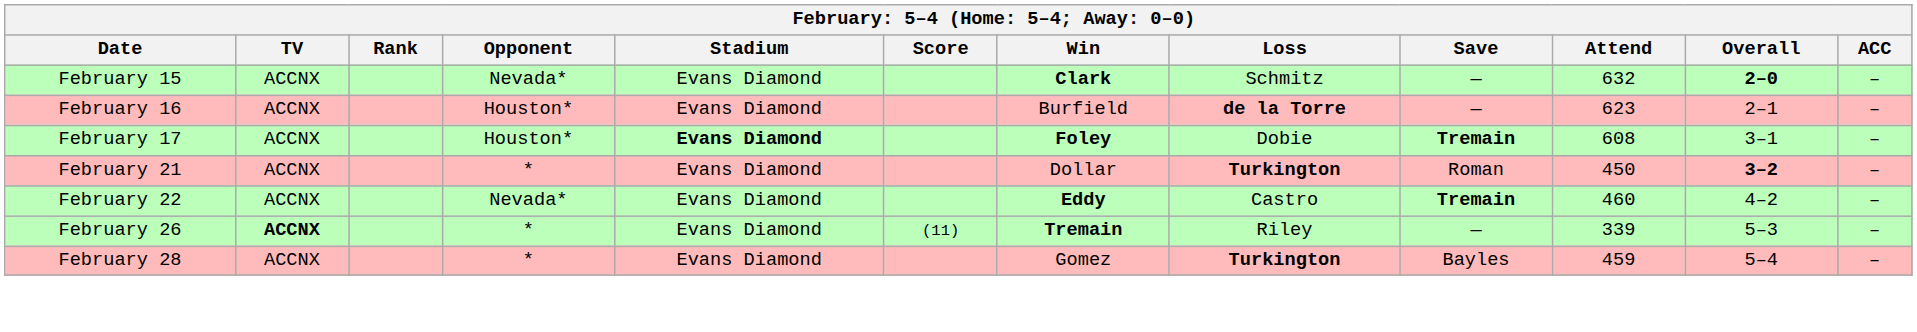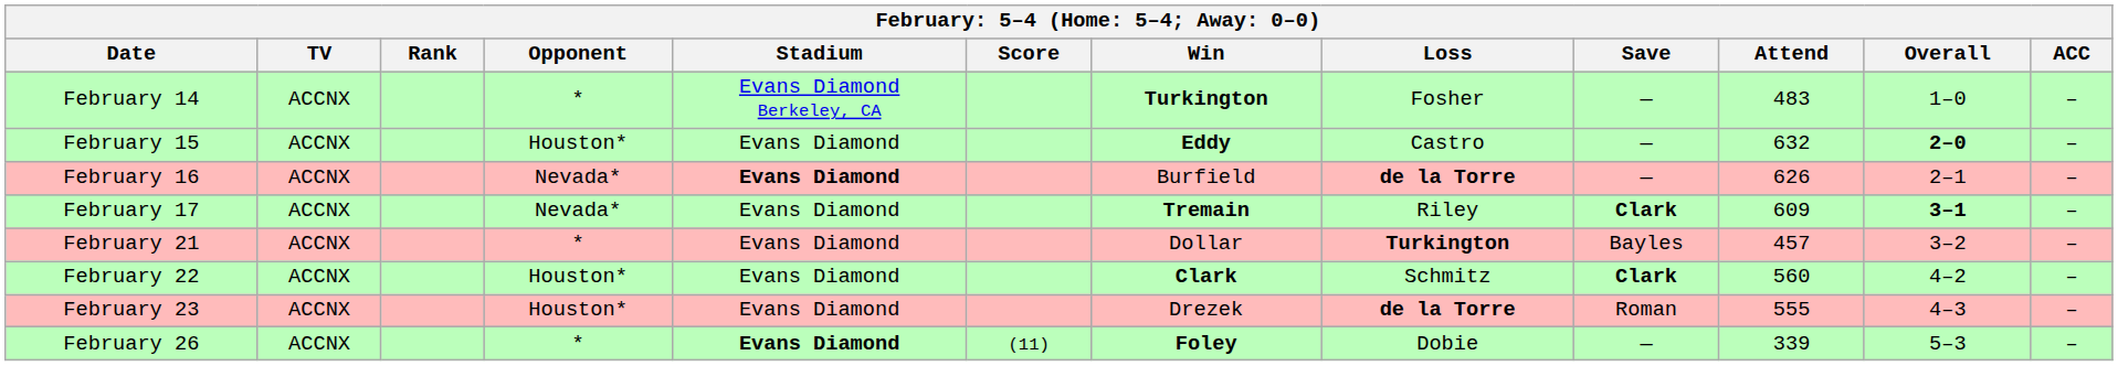+ row: February 14 | ACCNX | * | Evans Diamond Berkeley, CA | Turkington | Fosher | — | 483 | 1–0 | –
February 15 | Opponent: Nevada* -> Houston*
February 15 | Win: Clark -> Eddy
February 15 | Loss: Schmitz -> Castro
February 16 | Opponent: Houston* -> Nevada*
February 16 | Stadium: normal -> bold
February 16 | Attend: 623 -> 626
February 17 | Opponent: Houston* -> Nevada*
February 17 | Stadium: bold -> normal
February 17 | Win: Foley -> Tremain
February 17 | Loss: Dobie -> Riley
February 17 | Save: Tremain -> Clark
February 17 | Attend: 608 -> 609
February 17 | Overall: normal -> bold
February 21 | Save: Roman -> Bayles
February 21 | Attend: 450 -> 457
February 21 | Overall: bold -> normal
February 22 | Opponent: Nevada* -> Houston*
February 22 | Win: Eddy -> Clark
February 22 | Loss: Castro -> Schmitz
February 22 | Save: Tremain -> Clark
February 22 | Attend: 460 -> 560
+ row: February 23 | ACCNX | Houston* | Evans Diamond | Drezek | de la Torre | Roman | 555 | 4–3 | –
February 26 | TV: bold -> normal
February 26 | Stadium: normal -> bold
February 26 | Win: Tremain -> Foley
February 26 | Loss: Riley -> Dobie
- row: February 28 | ACCNX | * | Evans Diamond | Gomez | Turkington | Bayles | 459 | 5–4 | –
